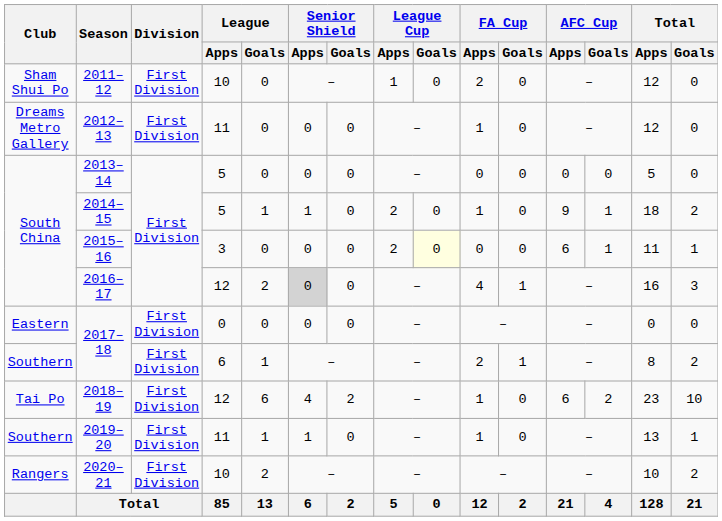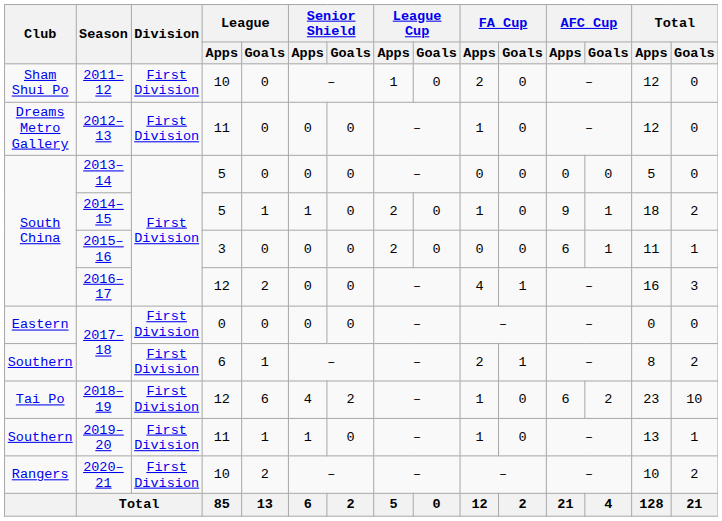2015–16 | League Cup / Goals: lightyellow background -> no background
2016–17 | Senior Shield / Apps: lightgrey background -> no background
